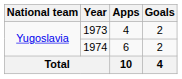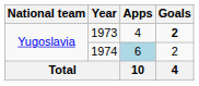1973 | Goals: normal -> bold
1974 | Apps: no background -> lightblue background
